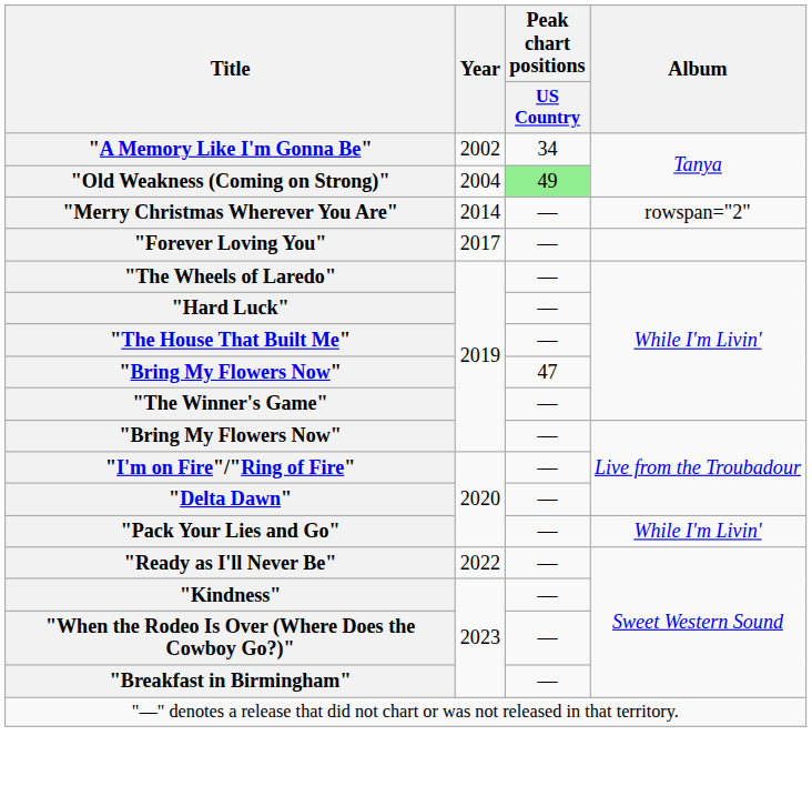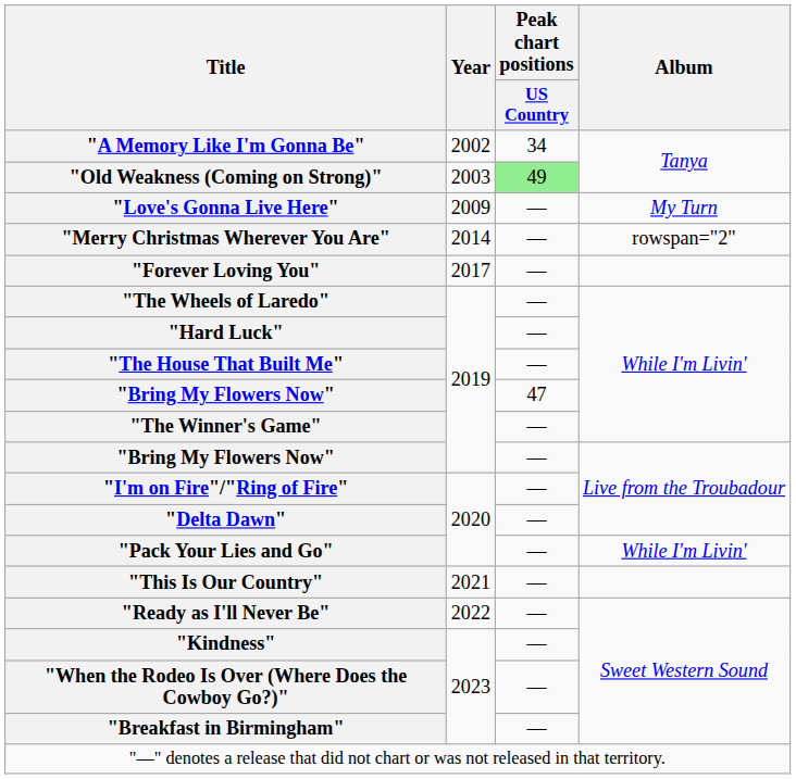"Old Weakness (Coming on Strong)" | Year: 2004 -> 2003
+ row: "Love's Gonna Live Here" | 2009 | — | My Turn
+ row: "This Is Our Country" | 2021 | —
